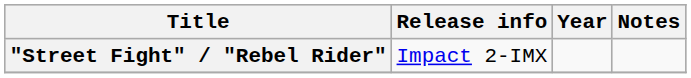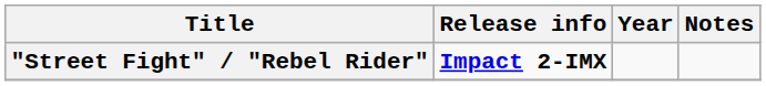"Street Fight" / "Rebel Rider" | Release info: normal -> bold
